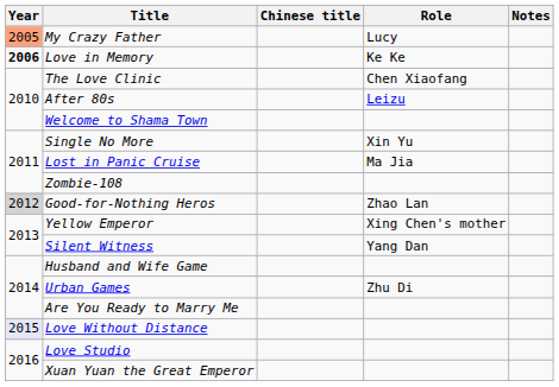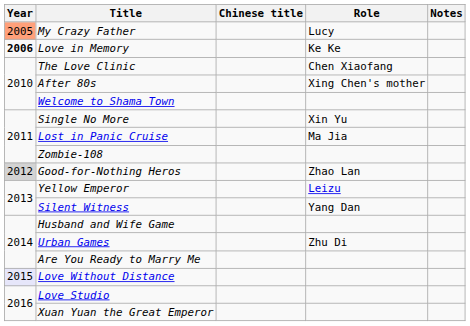After 80s | Role: Leizu -> Xing Chen's mother
Yellow Emperor | Role: Xing Chen's mother -> Leizu
